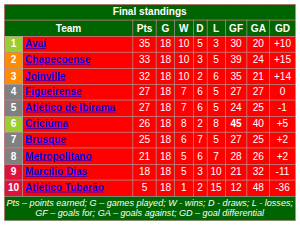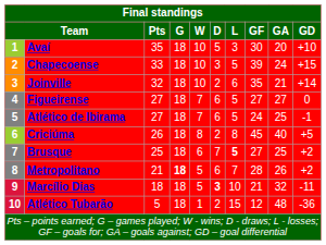Criciúma | GF: bold -> normal
Brusque | L: normal -> bold
Metropolitano | G: normal -> bold
Marcílio Dias | D: normal -> bold
